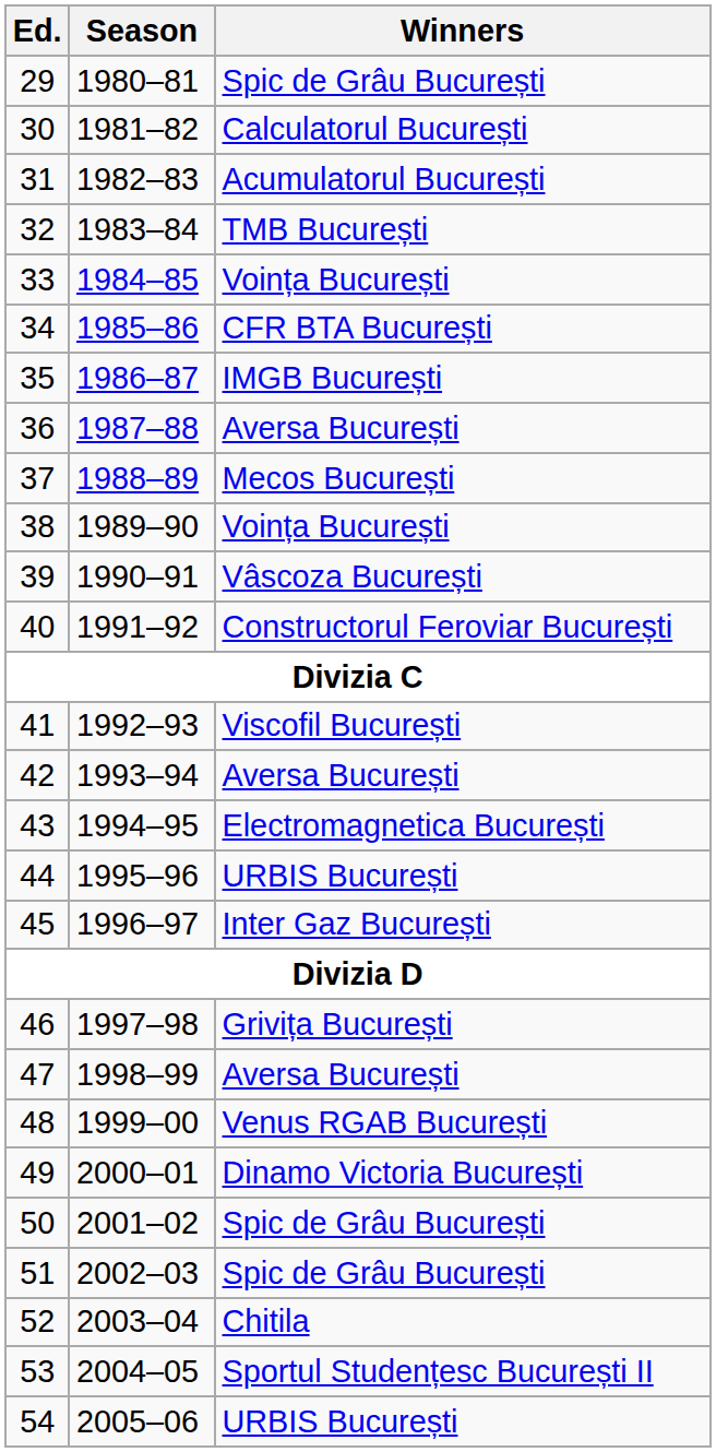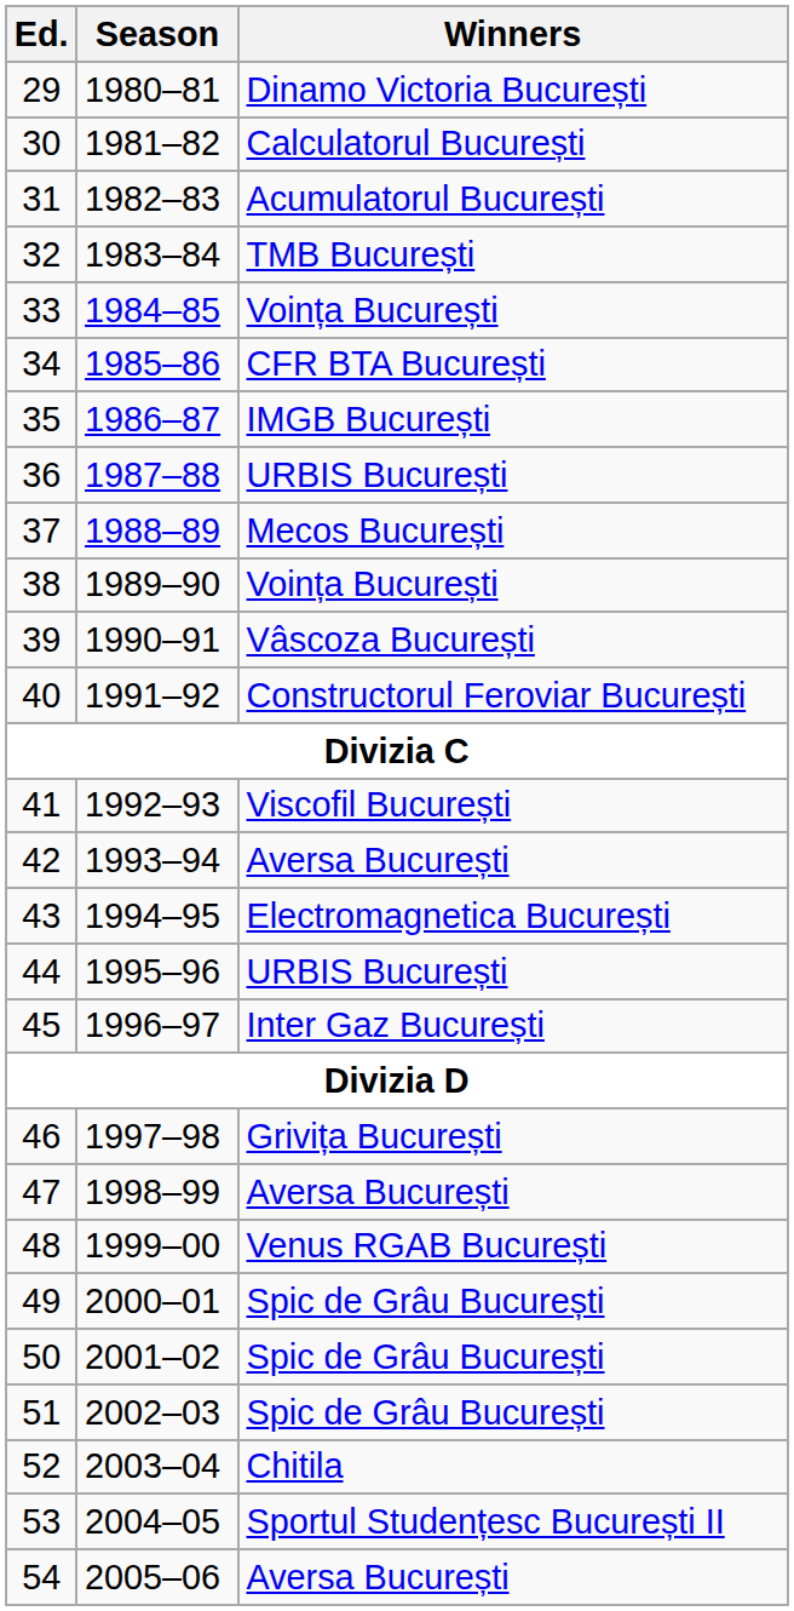29 | Winners: Spic de Grâu București -> Dinamo Victoria București
36 | Winners: Aversa București -> URBIS București
49 | Winners: Dinamo Victoria București -> Spic de Grâu București
54 | Winners: URBIS București -> Aversa București
